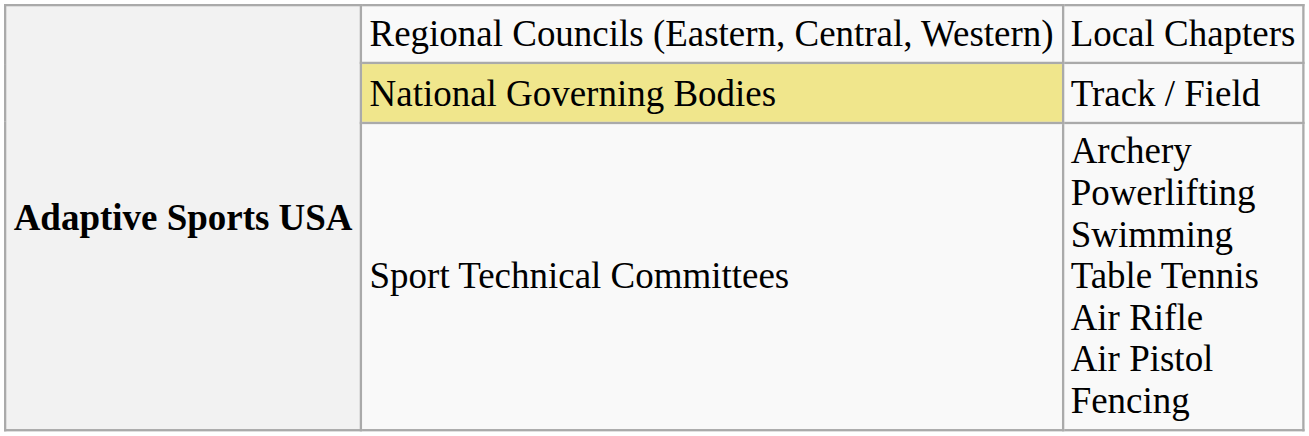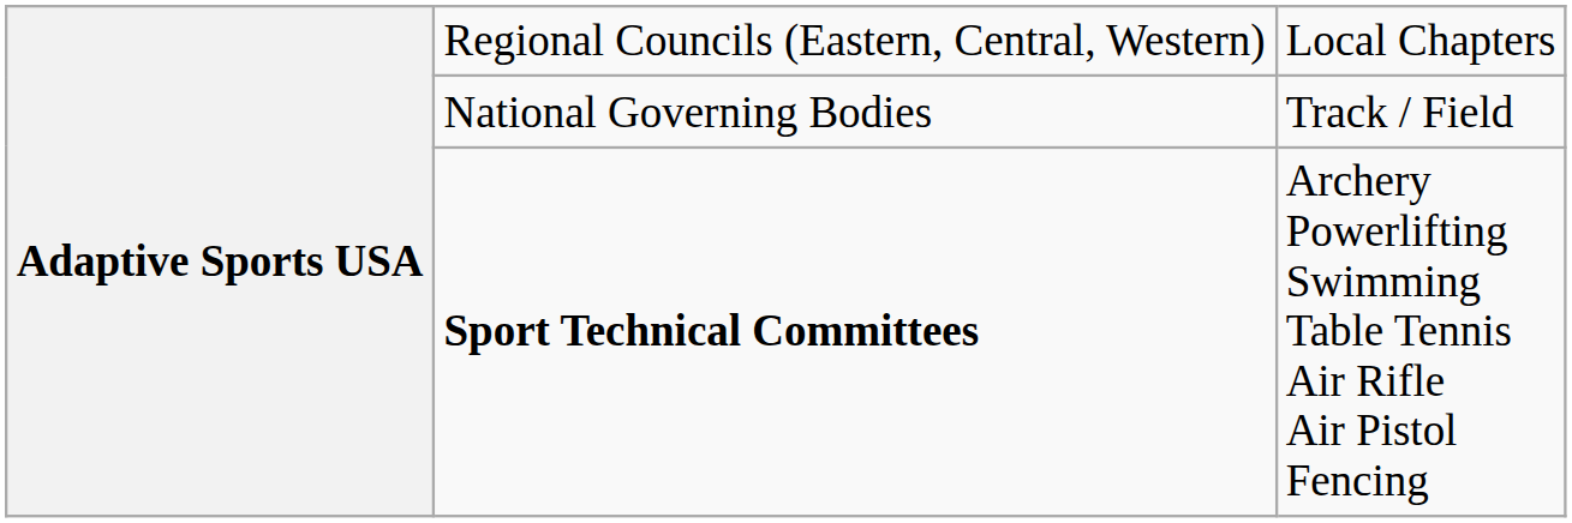National Governing Bodies | column 2: khaki background -> no background
Sport Technical Committees | column 2: normal -> bold
